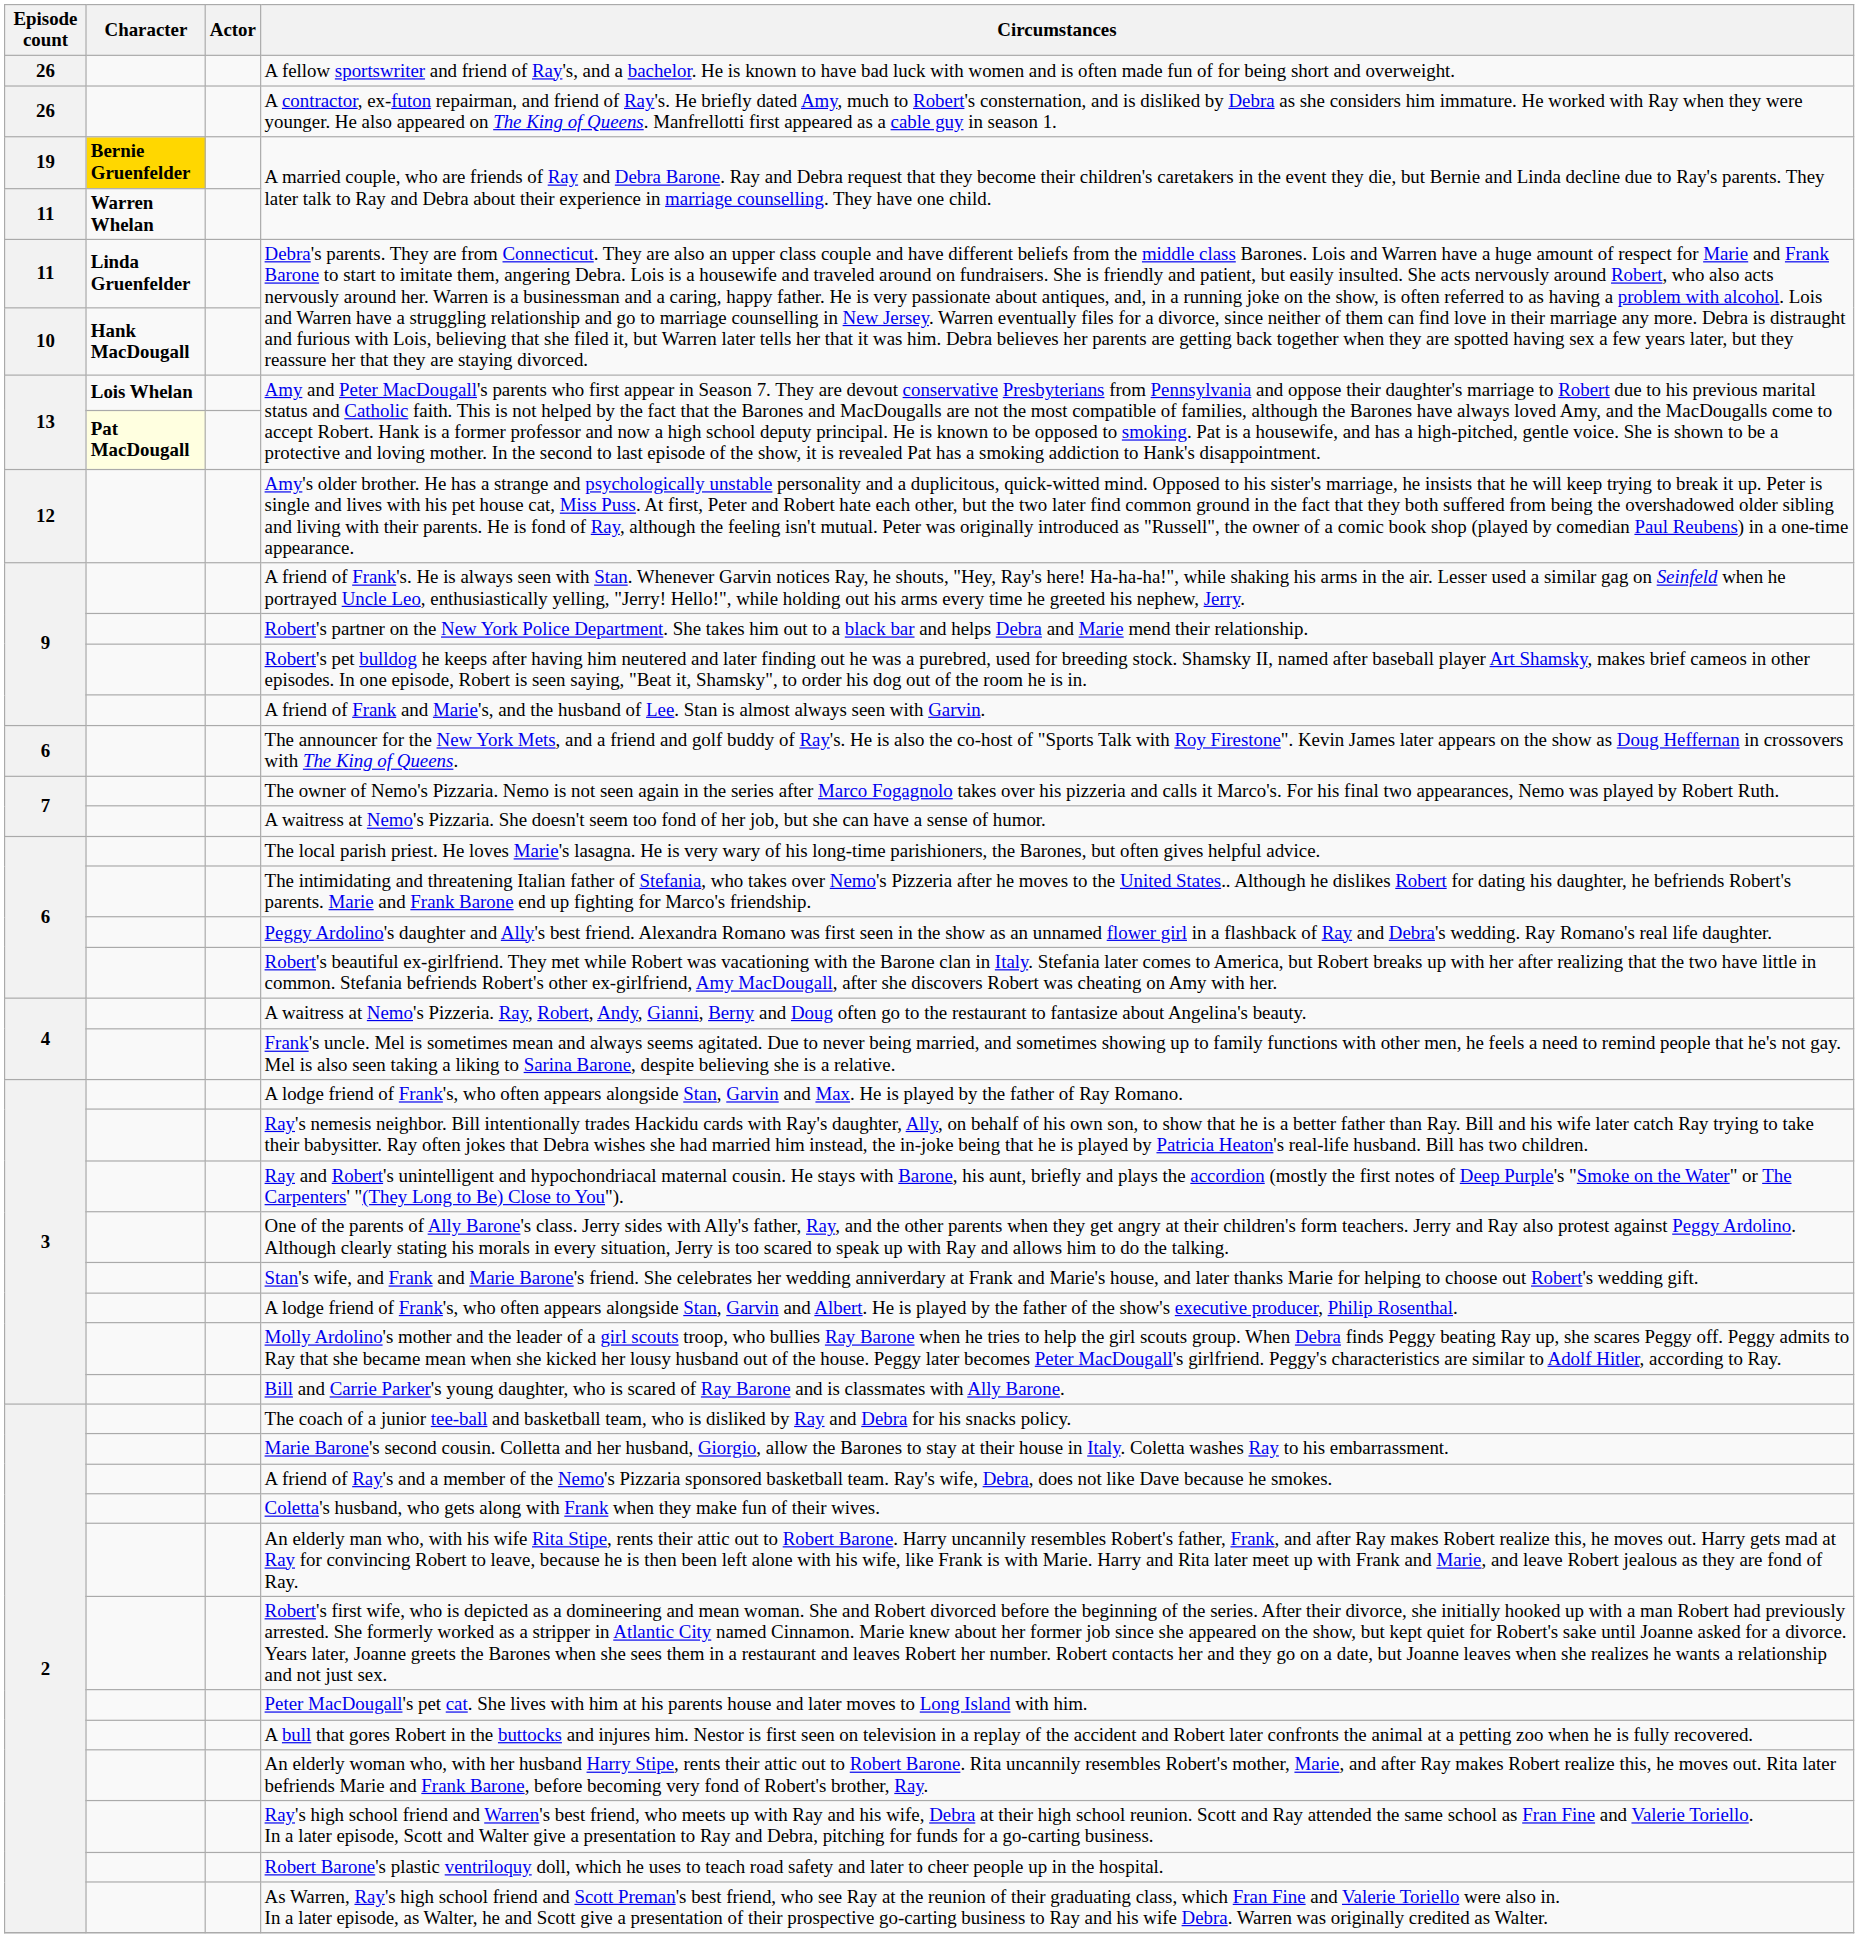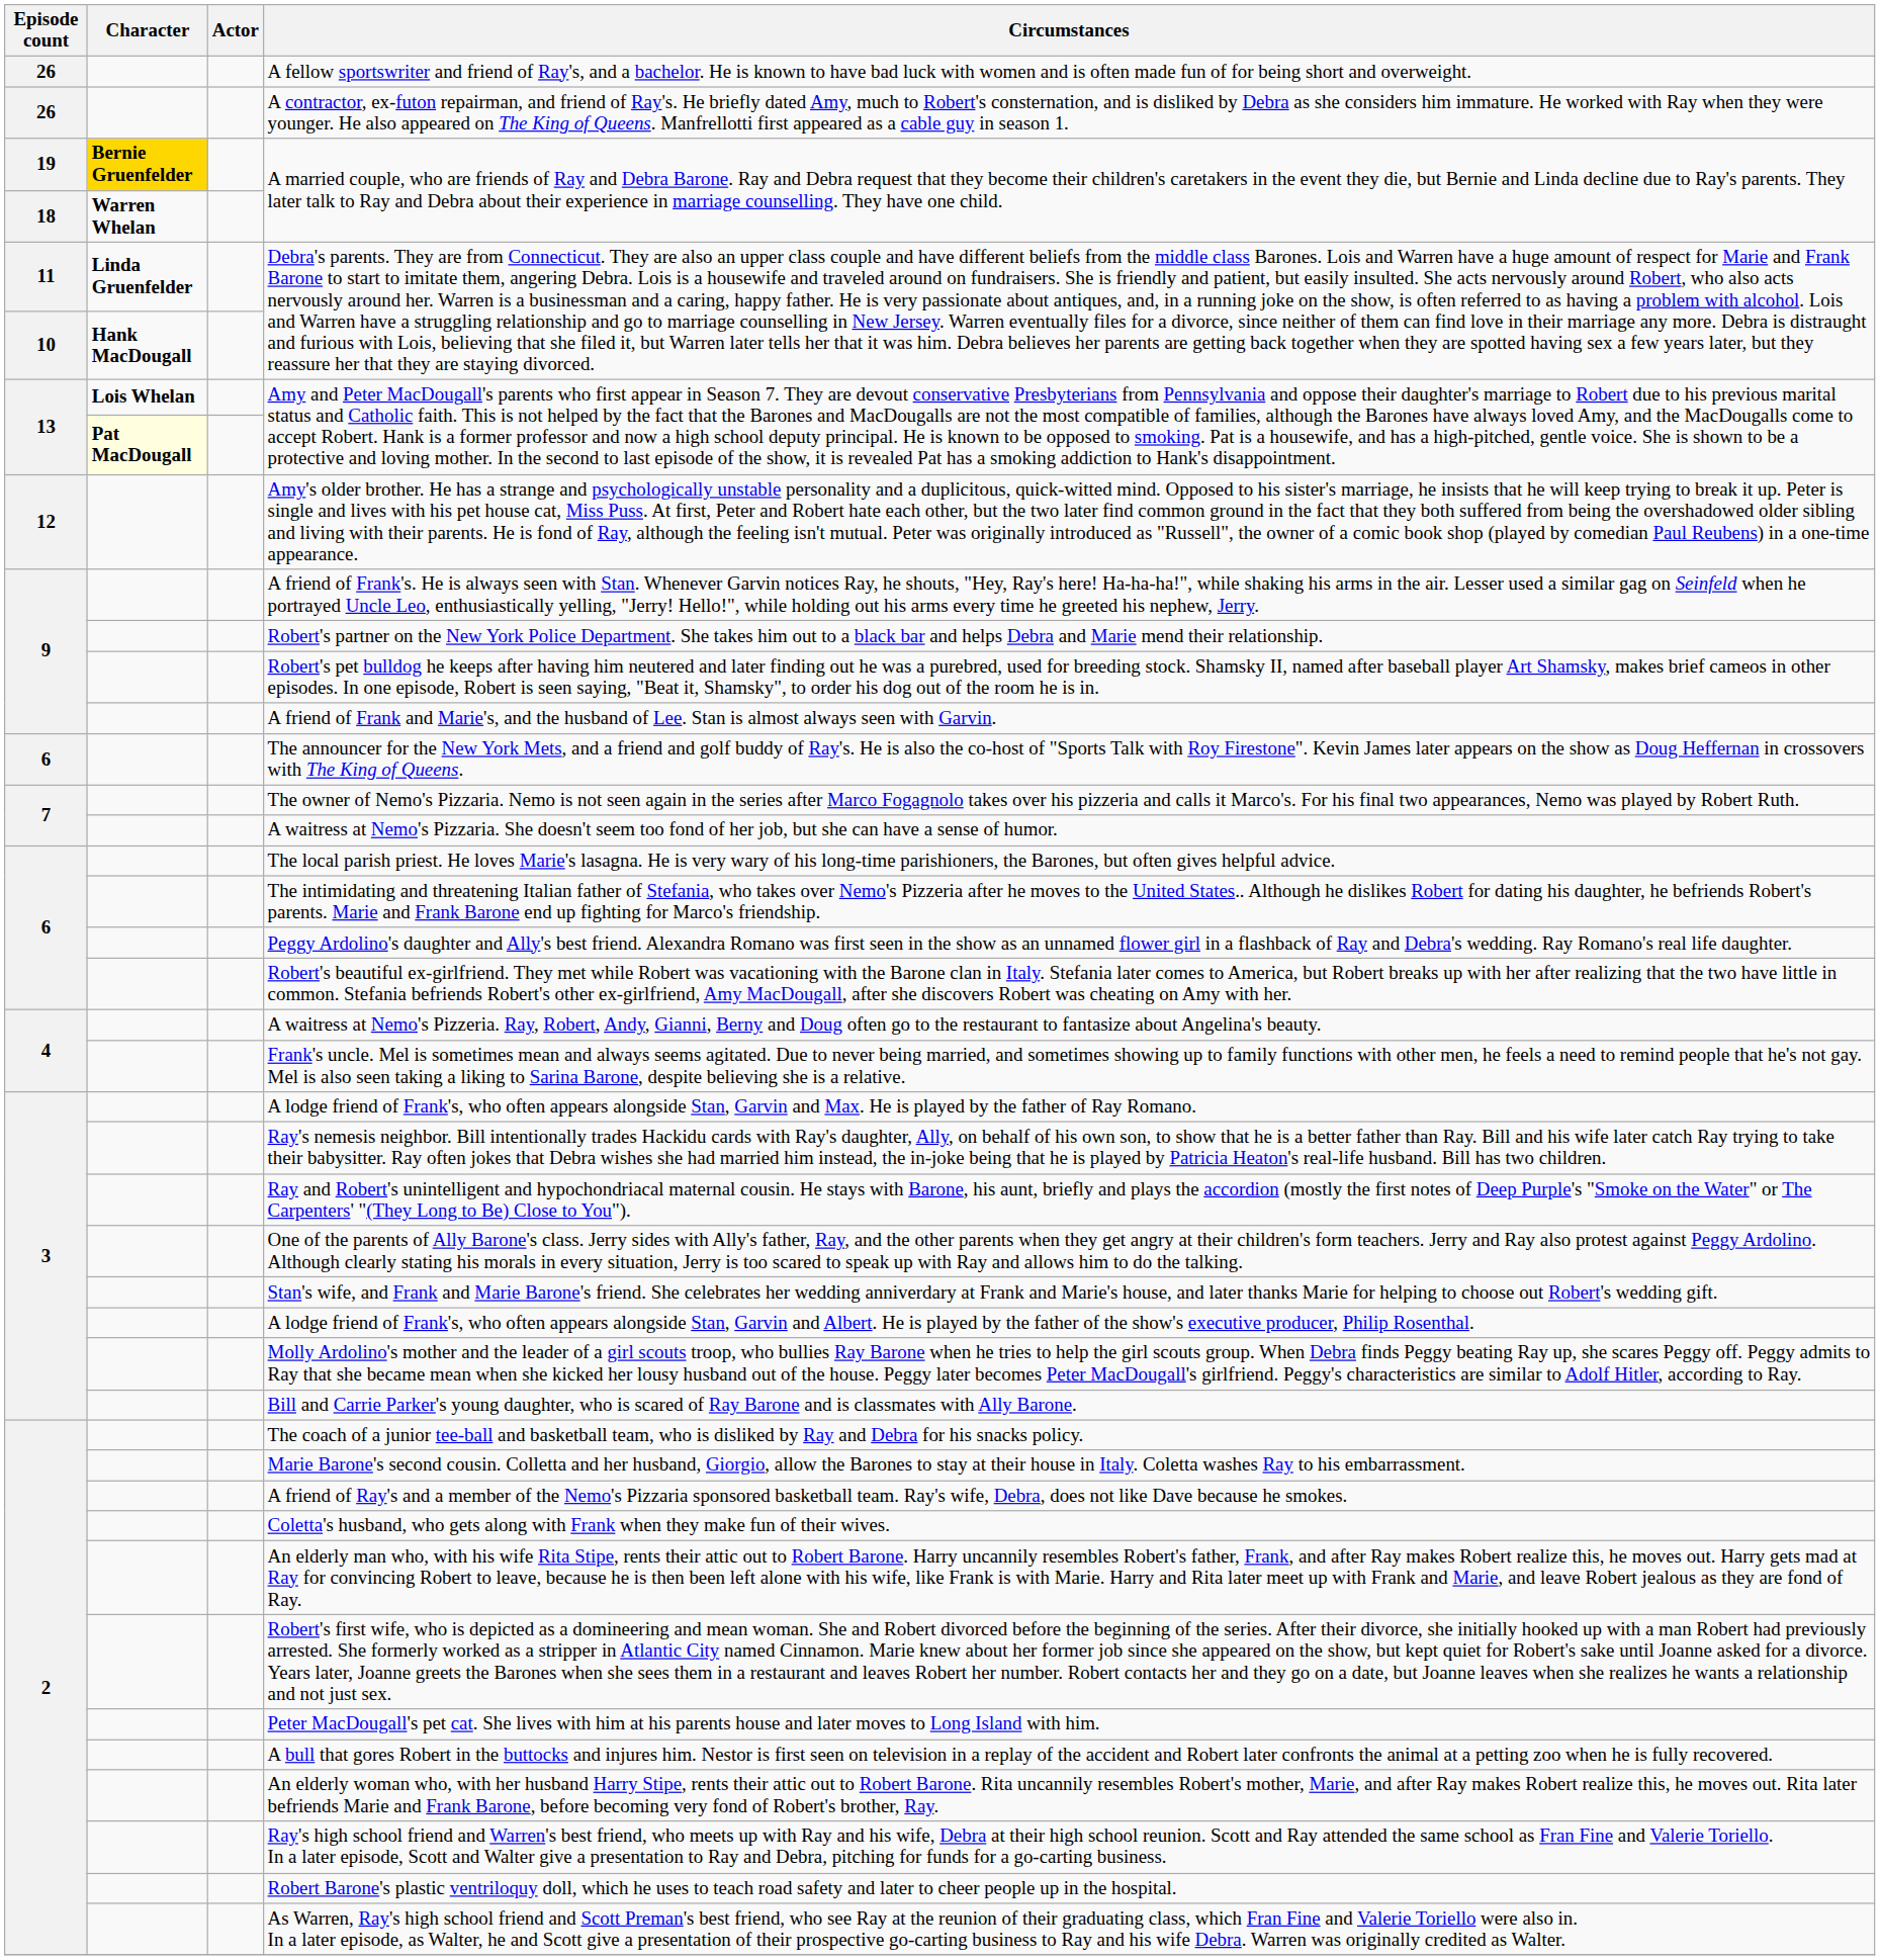row 5 | Episode count: 11 -> 18
